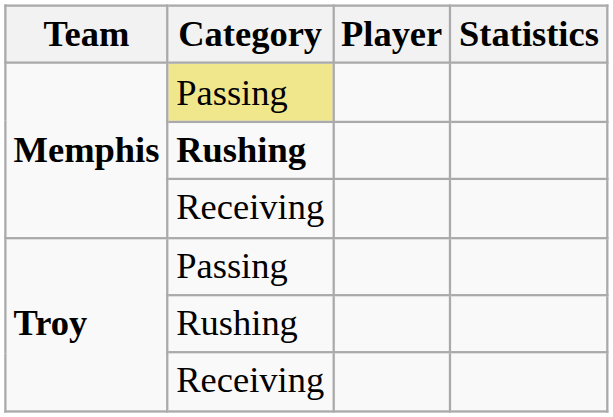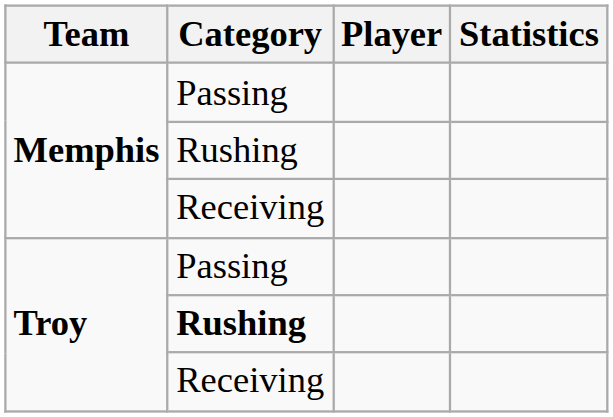Memphis / Passing | Category: khaki background -> no background
Memphis / Rushing | Category: bold -> normal
Troy / Rushing | Category: normal -> bold
